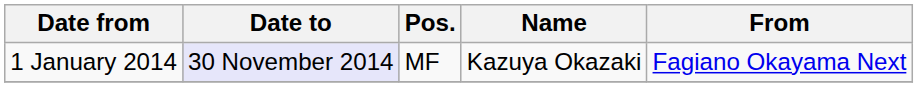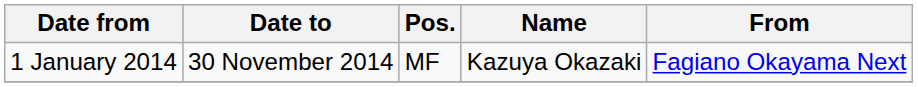1 January 2014 | Date to: lavender background -> no background
